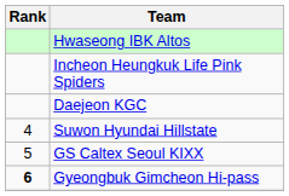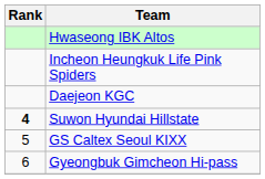Suwon Hyundai Hillstate | Rank: normal -> bold
Gyeongbuk Gimcheon Hi-pass | Rank: bold -> normal
